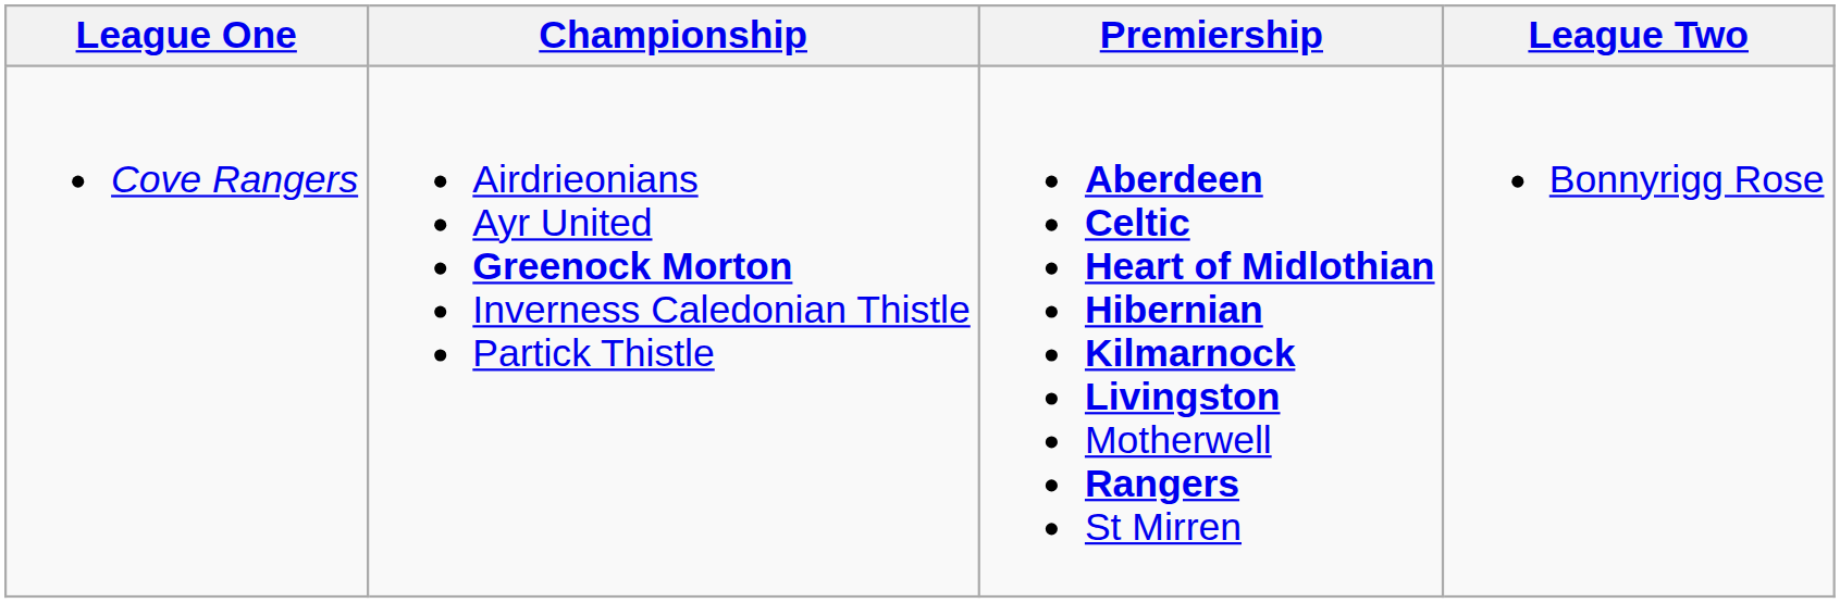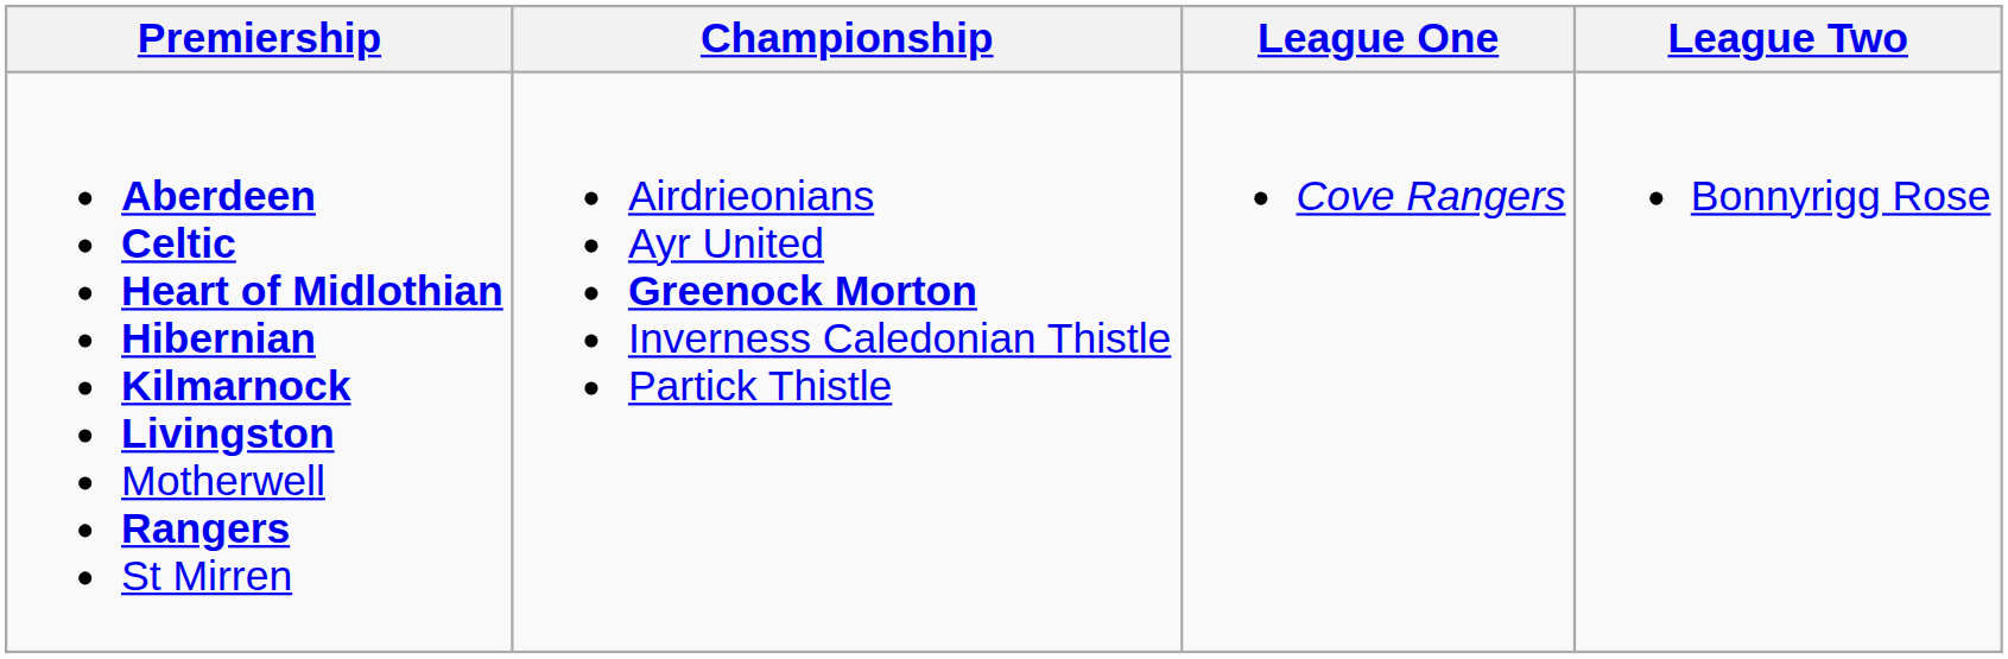columns swapped: Premiership <-> League One
